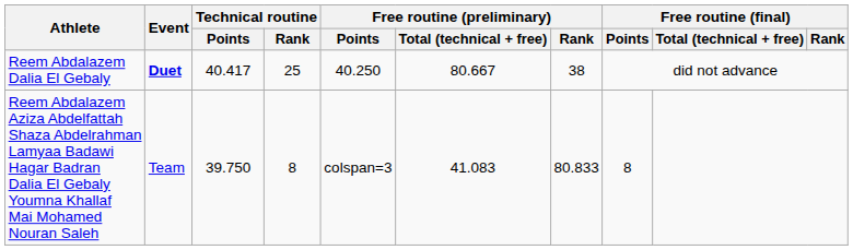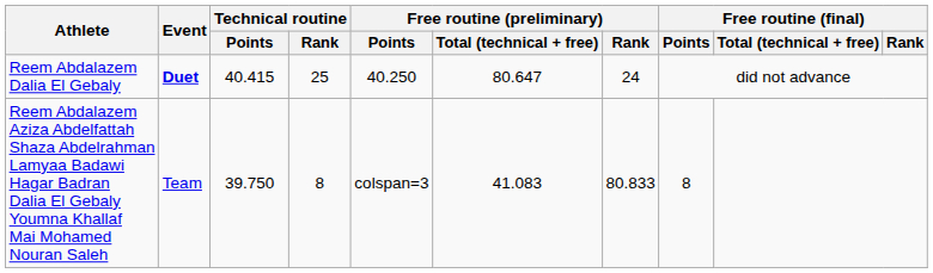Reem Abdalazem Dalia El Gebaly | Technical routine / Points: 40.417 -> 40.415
Reem Abdalazem Dalia El Gebaly | Free routine (preliminary) / Total (technical + free): 80.667 -> 80.647
Reem Abdalazem Dalia El Gebaly | Free routine (preliminary) / Rank: 38 -> 24
